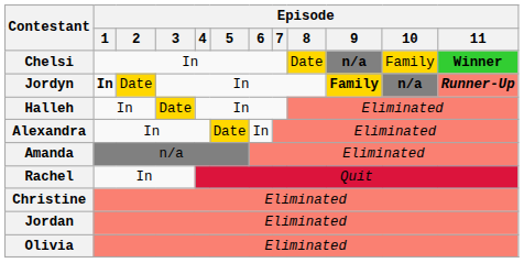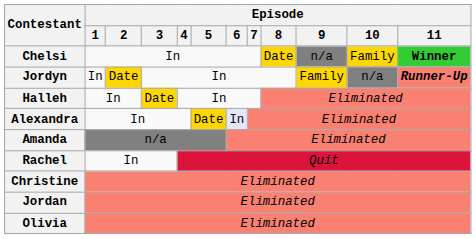Chelsi | Episode / 9: bold -> normal
Jordyn | Episode / 1: bold -> normal
Jordyn | Episode / 9: bold -> normal
Jordyn | Episode / 10: bold -> normal
Alexandra | Episode / 6: no background -> lavender background
